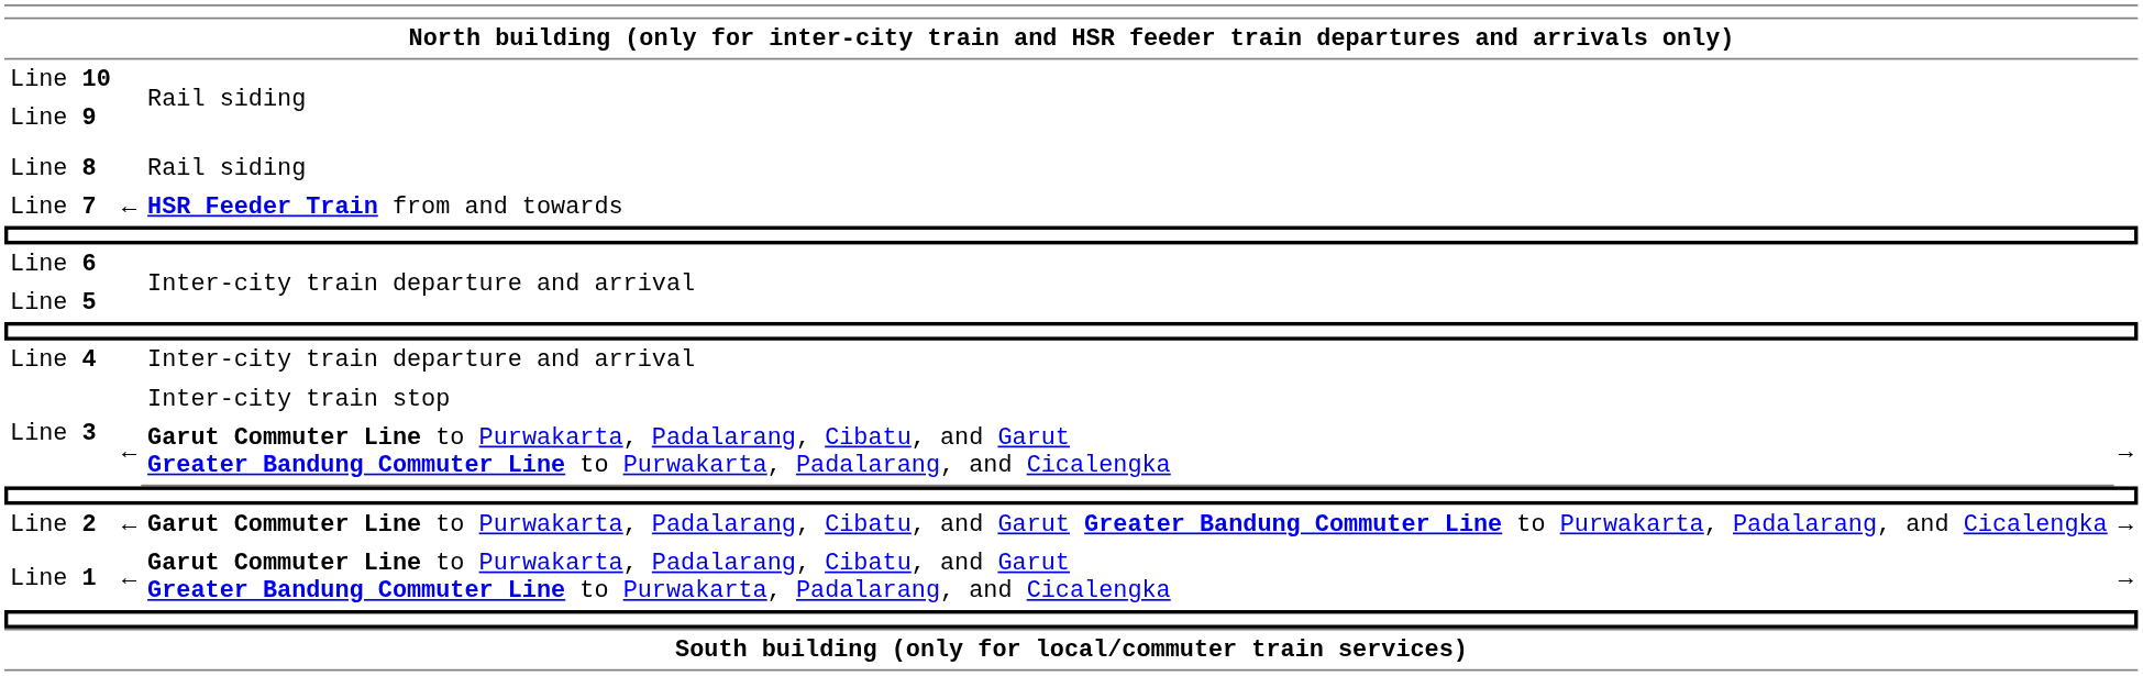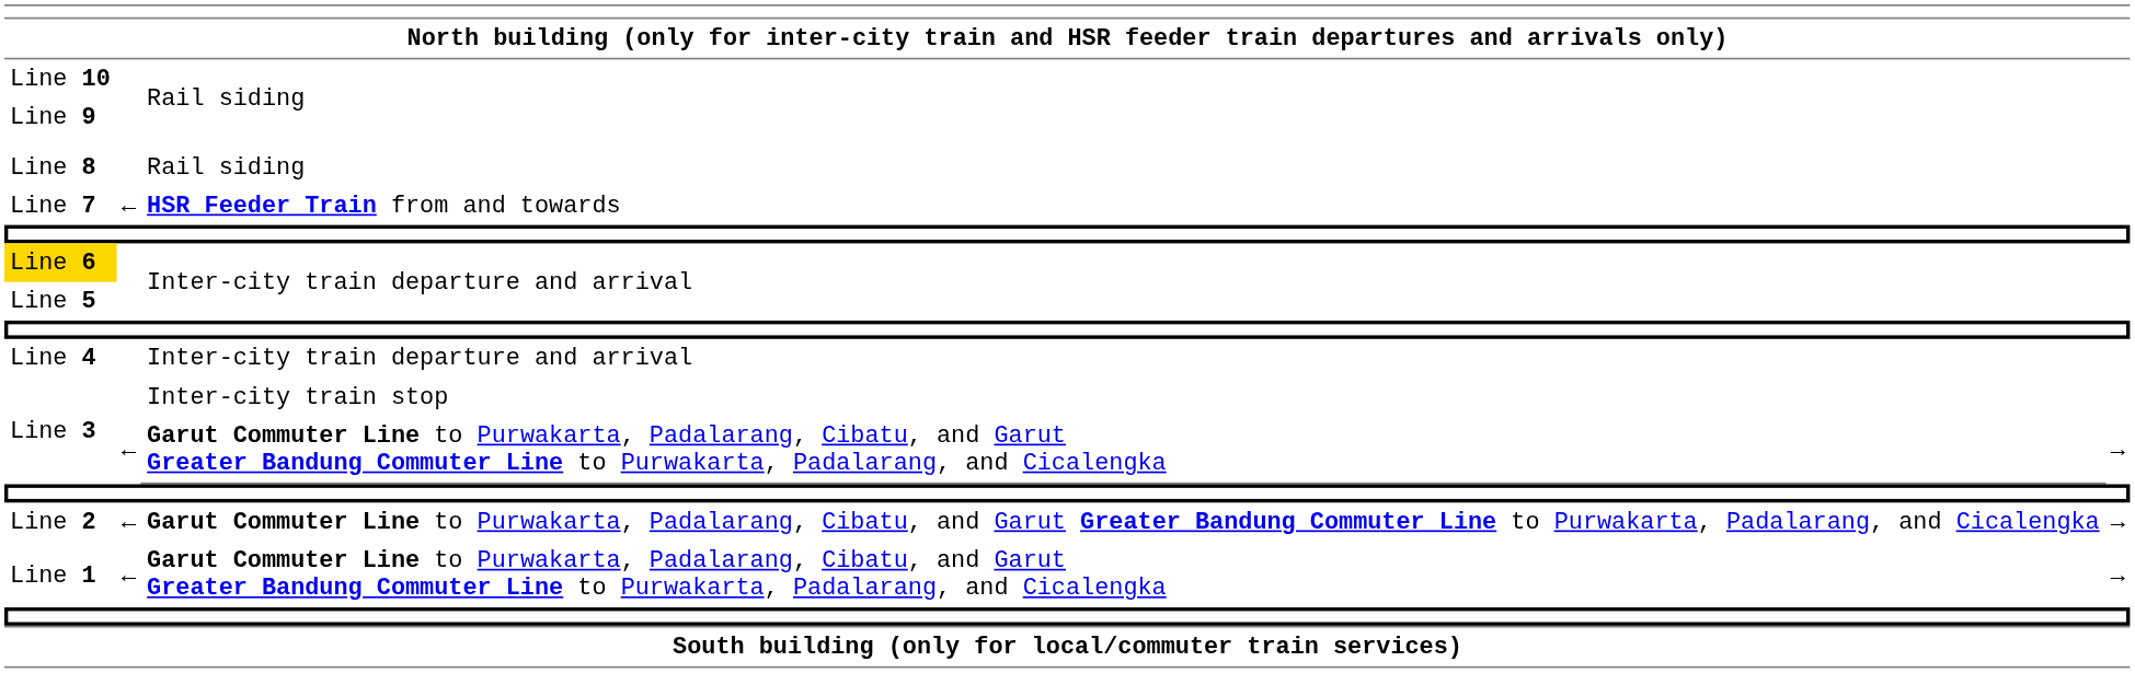Line 6 | column 1: no background -> gold background
